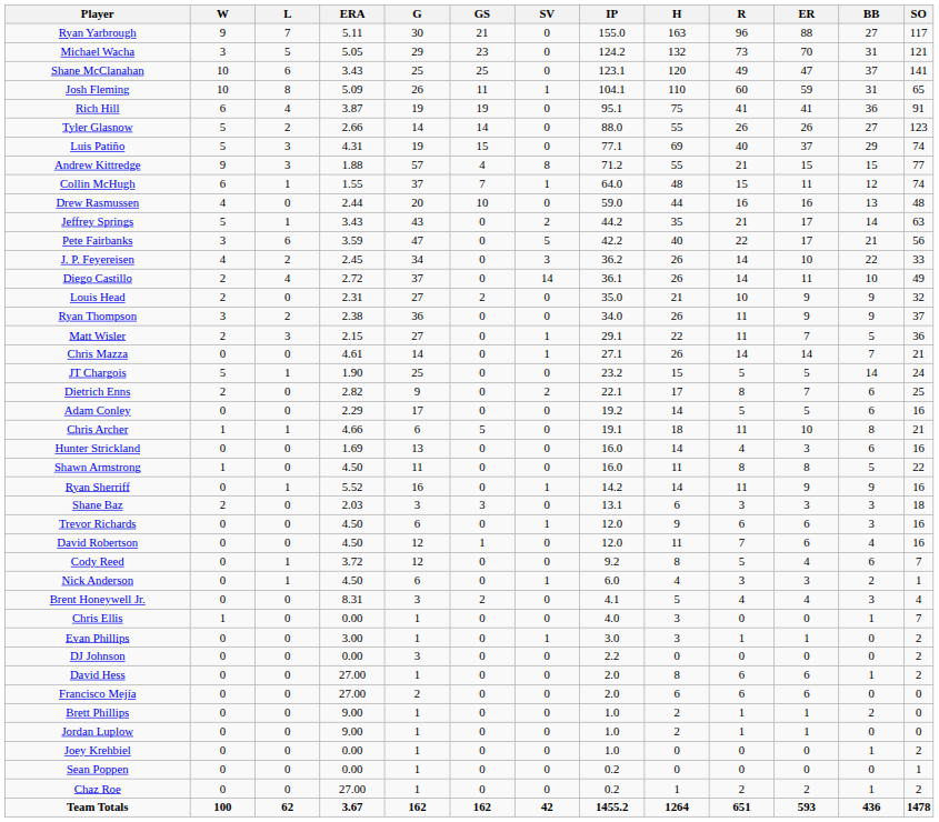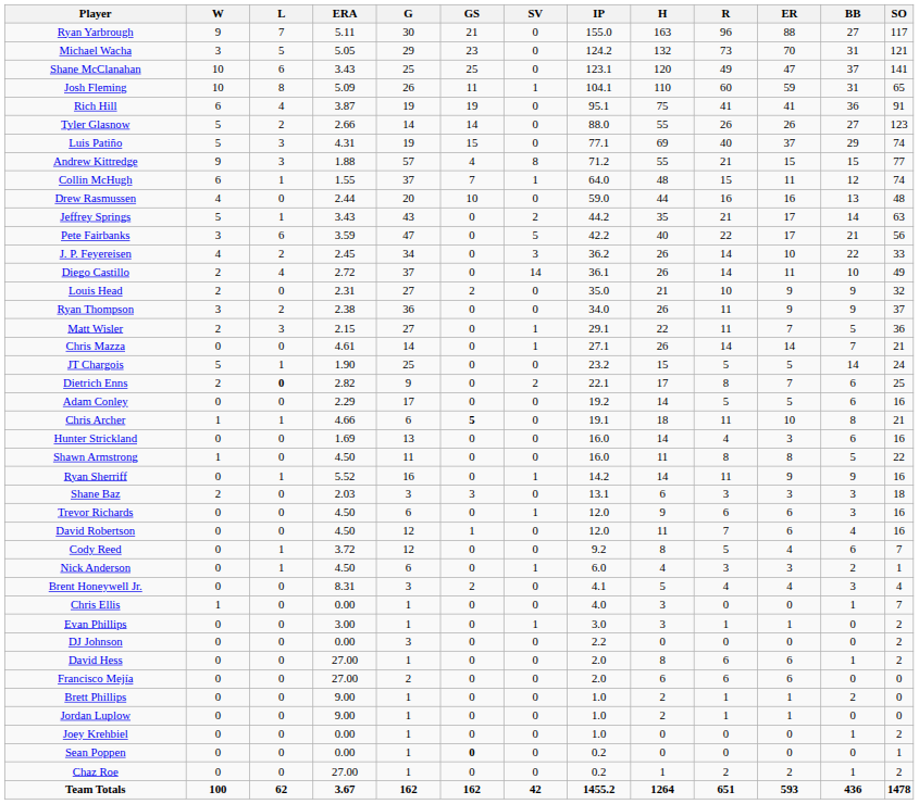Dietrich Enns | L: normal -> bold
Chris Archer | GS: normal -> bold
Sean Poppen | GS: normal -> bold
